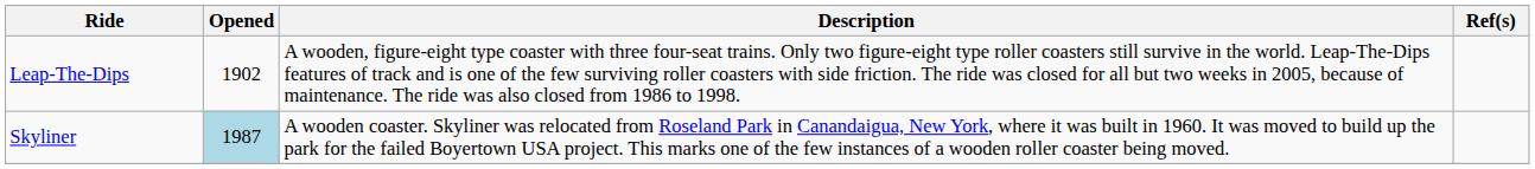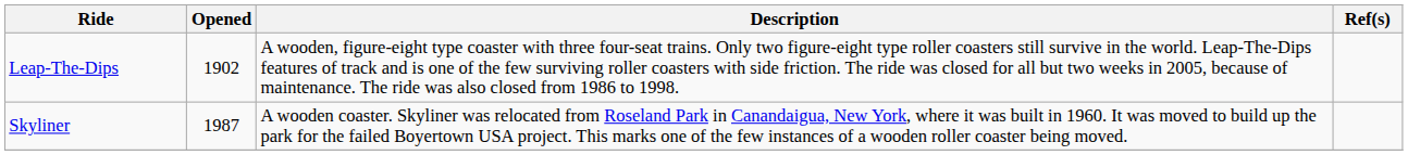Skyliner | Opened: lightblue background -> no background
